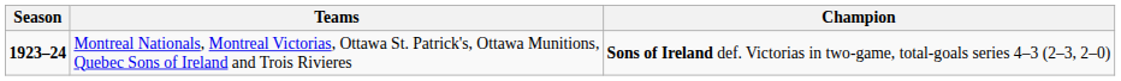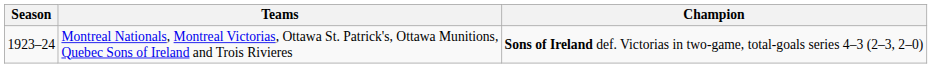row 2 | Season: bold -> normal
